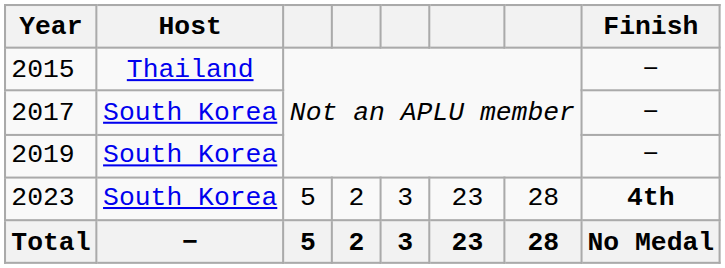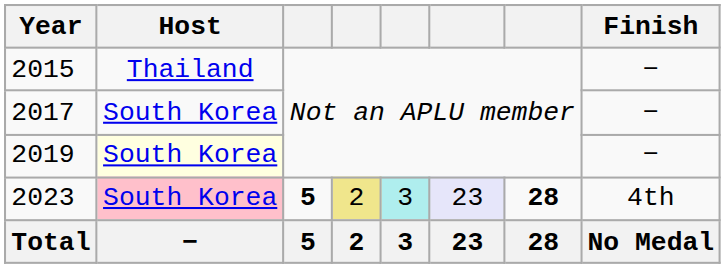2019 | Host: no background -> lightyellow background
2023 | Host: no background -> pink background
2023 | column 3: normal -> bold
2023 | column 4: no background -> khaki background
2023 | column 5: no background -> paleturquoise background
2023 | column 6: no background -> lavender background
2023 | column 7: normal -> bold
2023 | Finish: bold -> normal
